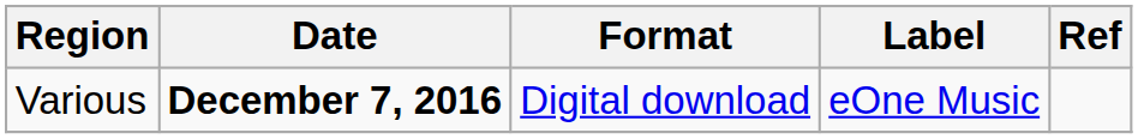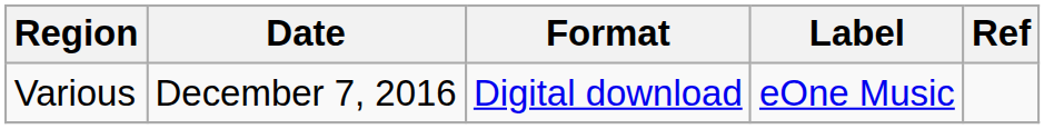Various | Date: bold -> normal
